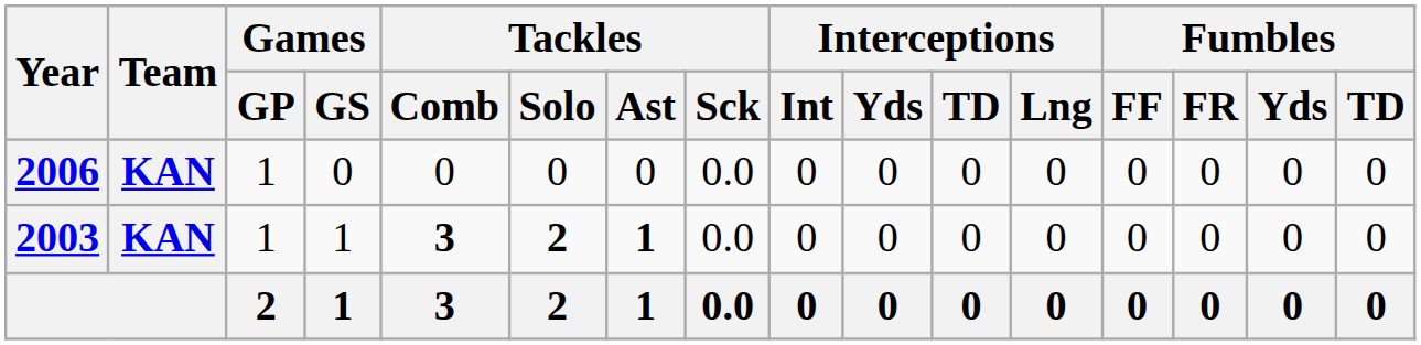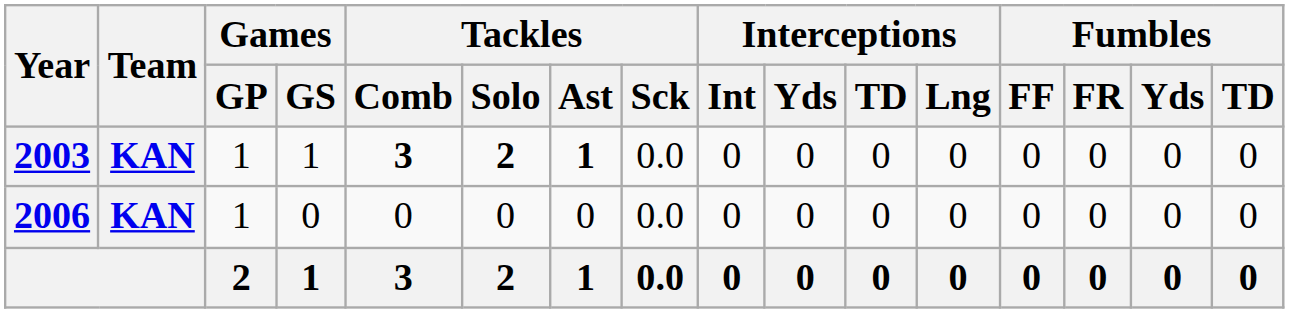rows swapped: 2003 <-> 2006
